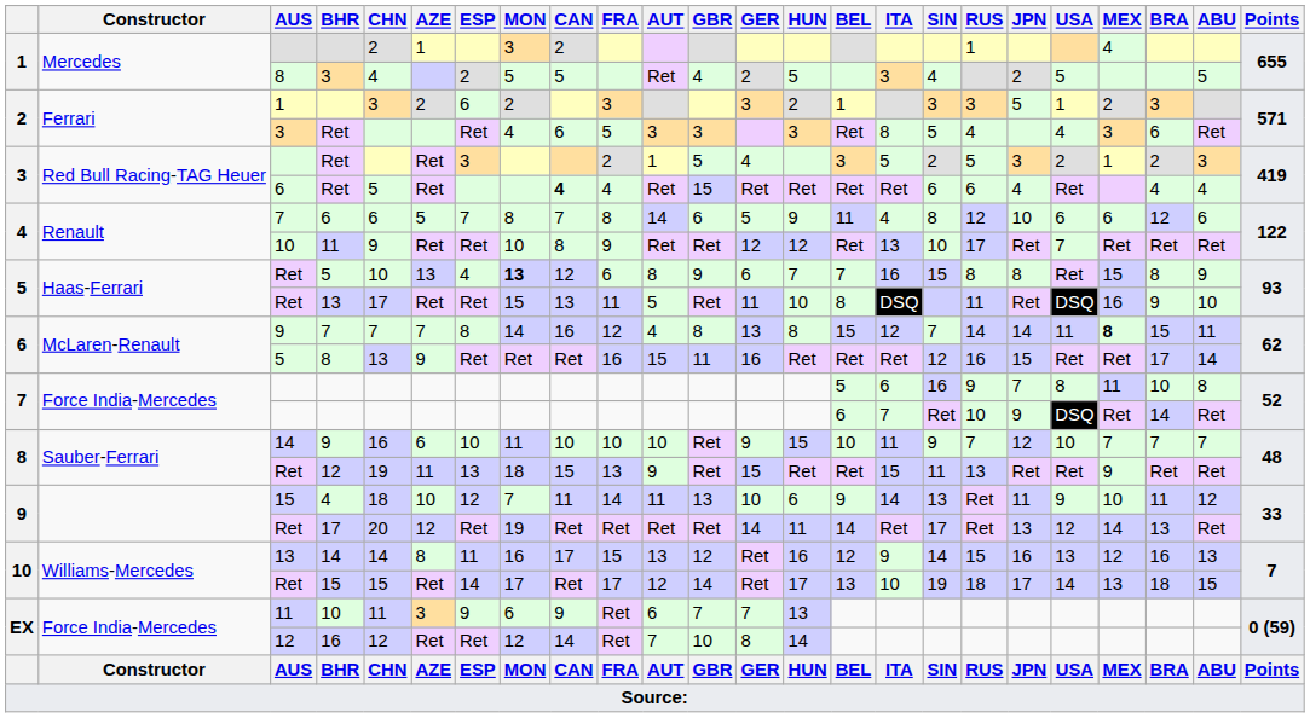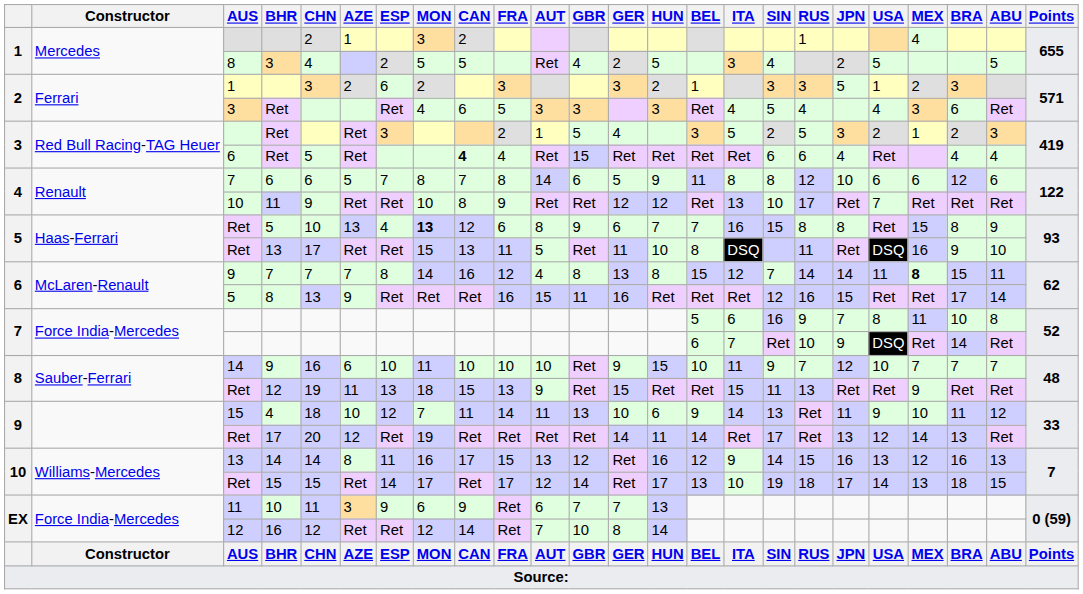row 5 | ITA: 8 -> 4
row 8 | ITA: 4 -> 8
